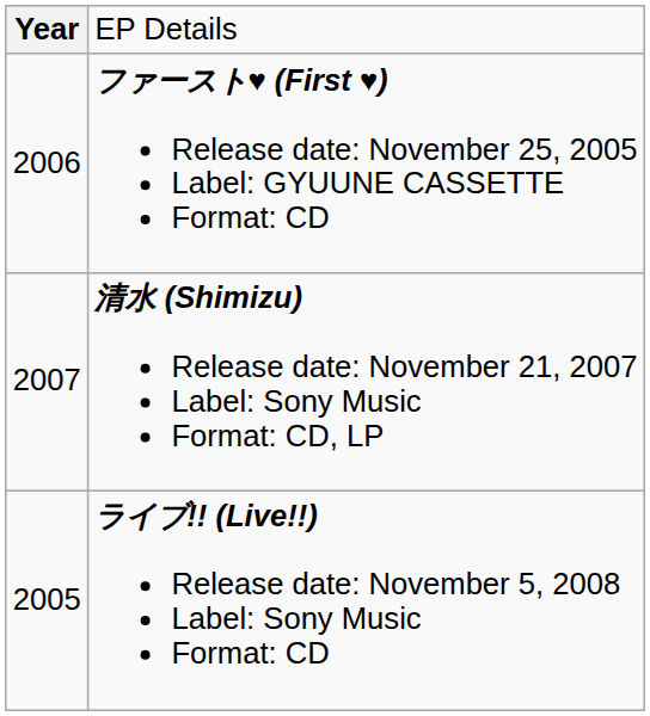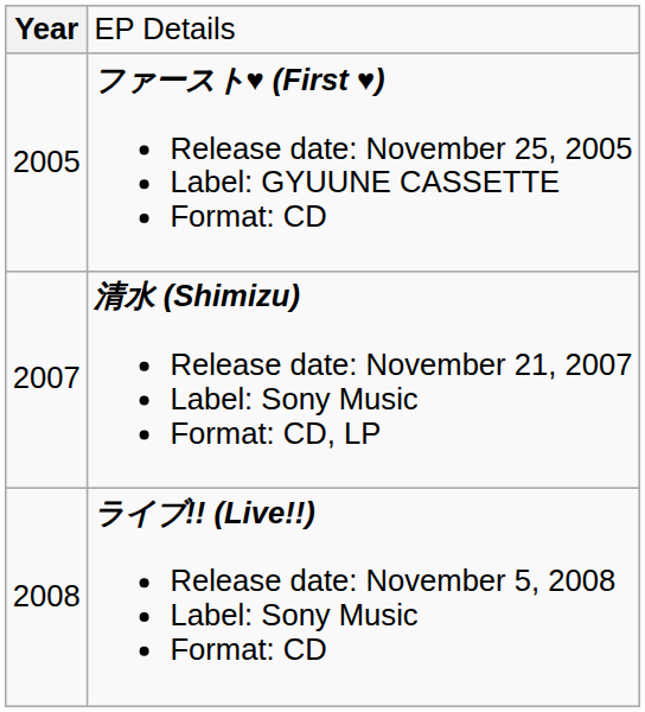row 2 | column 1: 2006 -> 2005
row 4 | column 1: 2005 -> 2008
